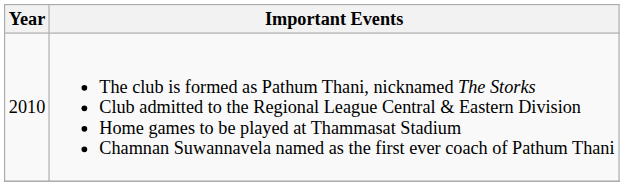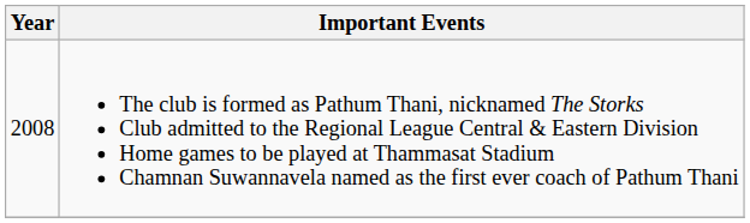row 2 | Year: 2010 -> 2008
